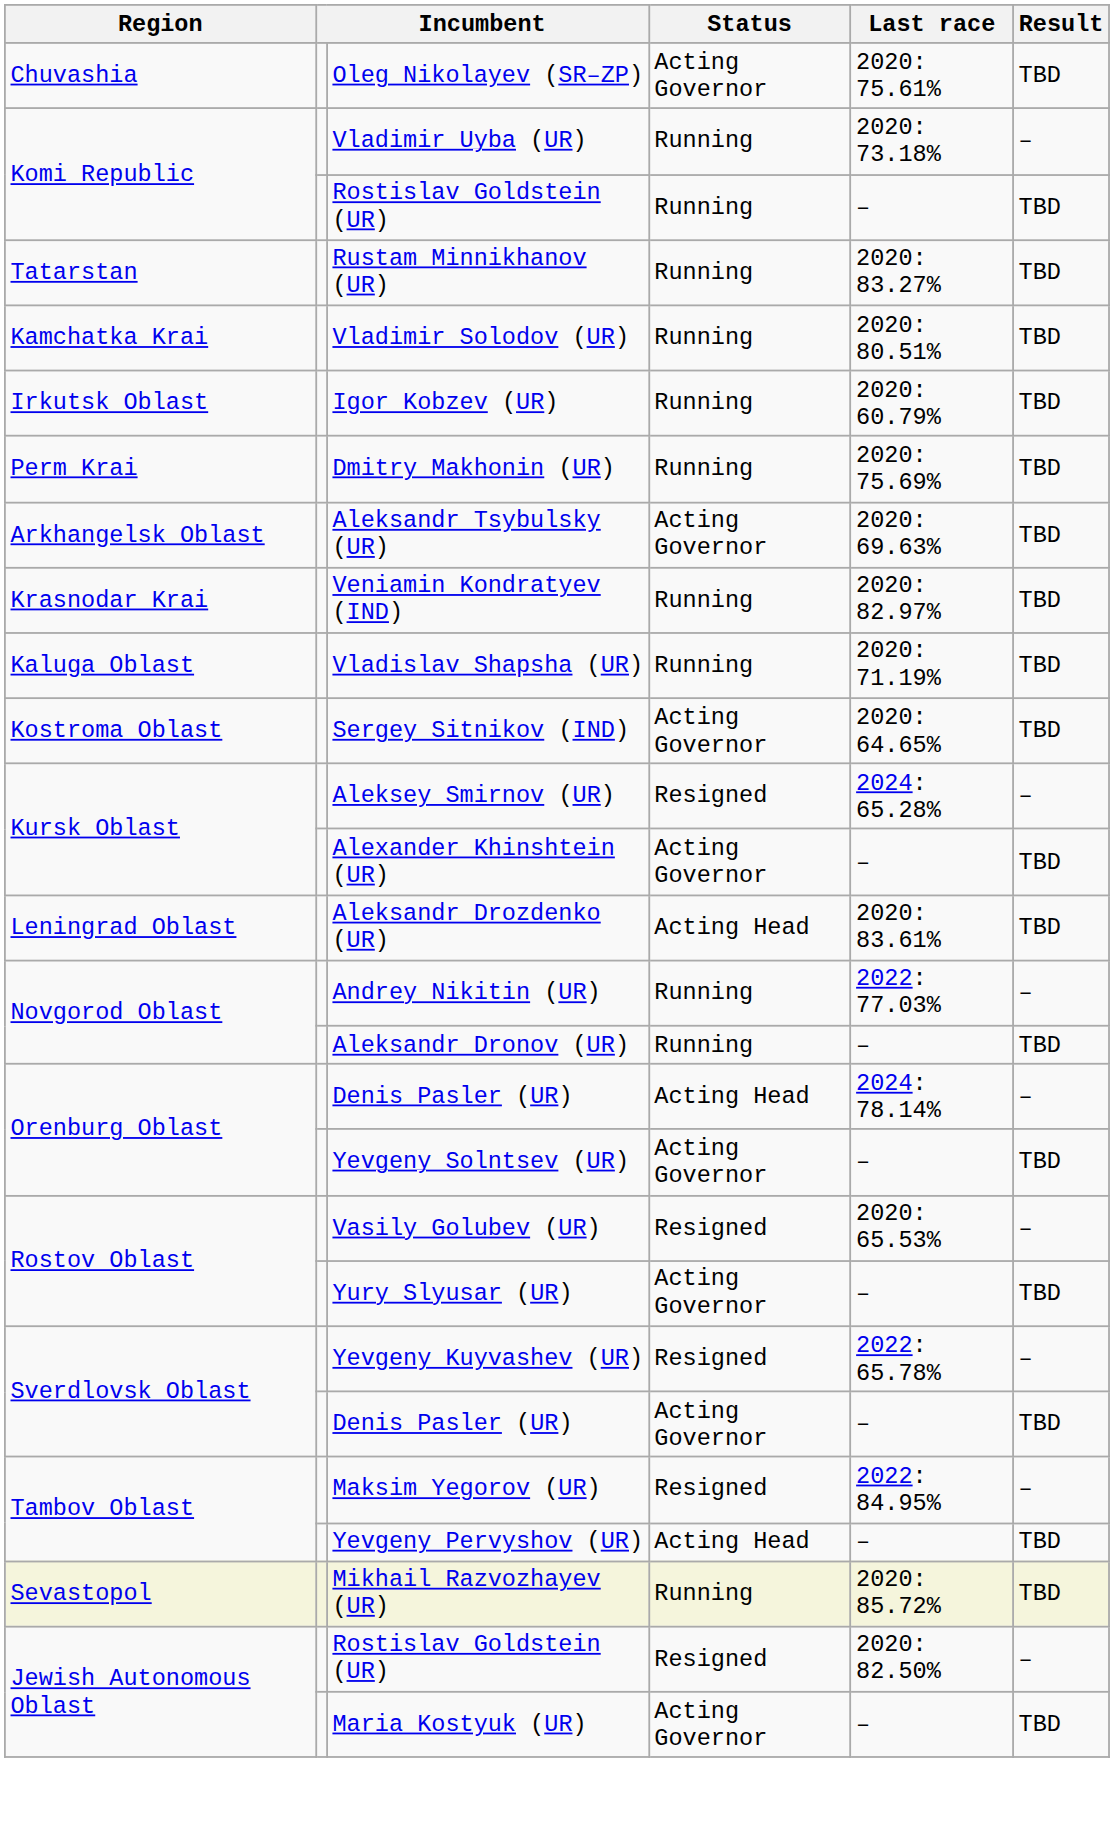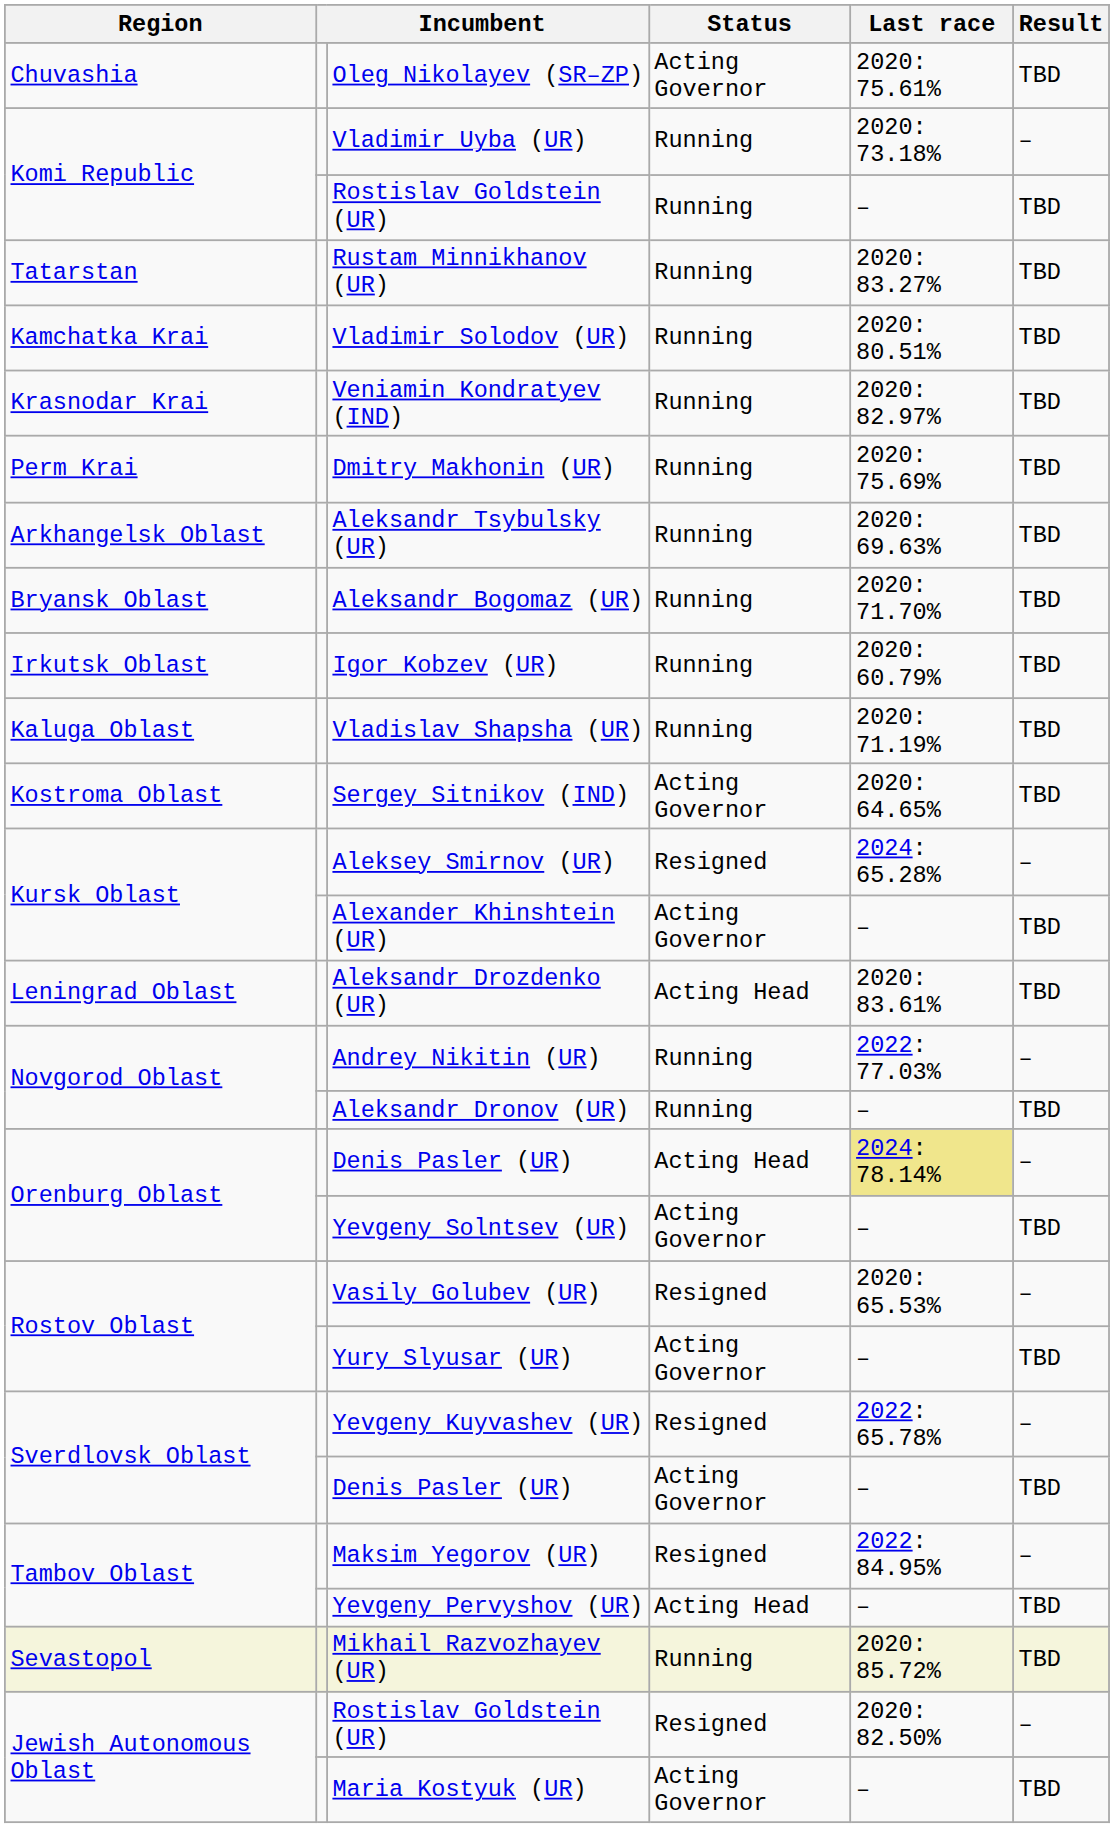rows swapped: Veniamin Kondratyev (IND) <-> Igor Kobzev (UR)
Aleksandr Tsybulsky (UR) | Status: Acting Governor -> Running
+ row: Bryansk Oblast | Aleksandr Bogomaz (UR) | Running | 2020: 71.70% | TBD
Orenburg Oblast / Denis Pasler (UR) | Last race: no background -> khaki background
